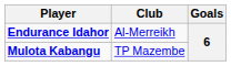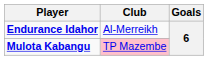Mulota Kabangu | Club: no background -> pink background
